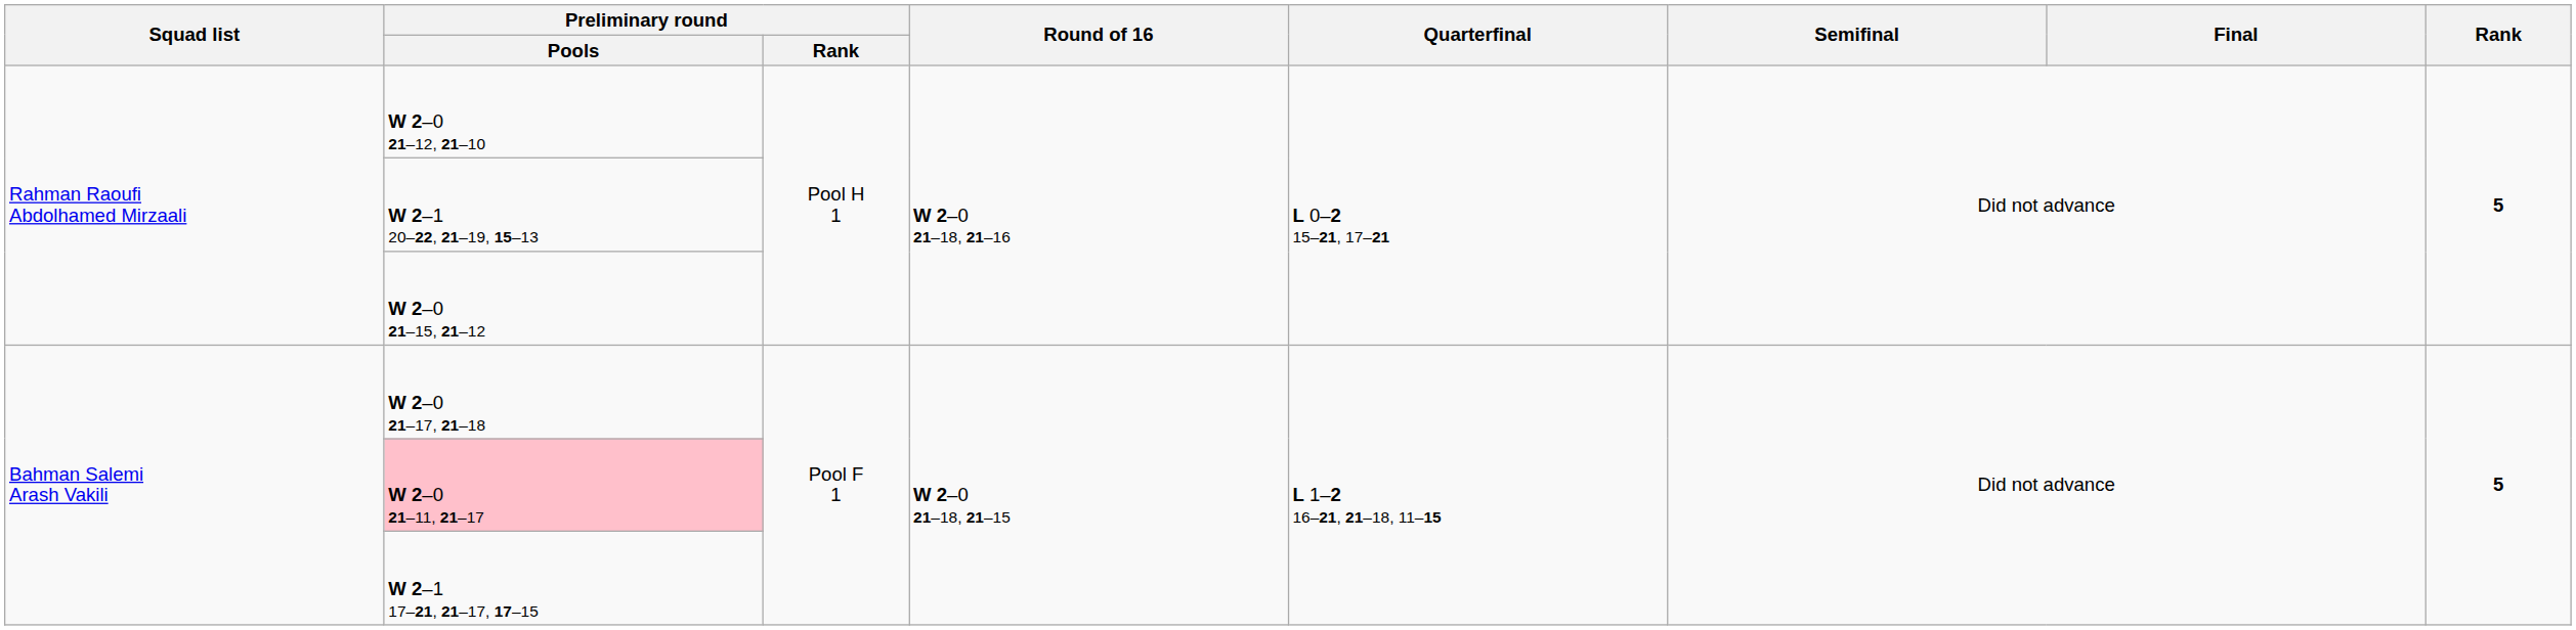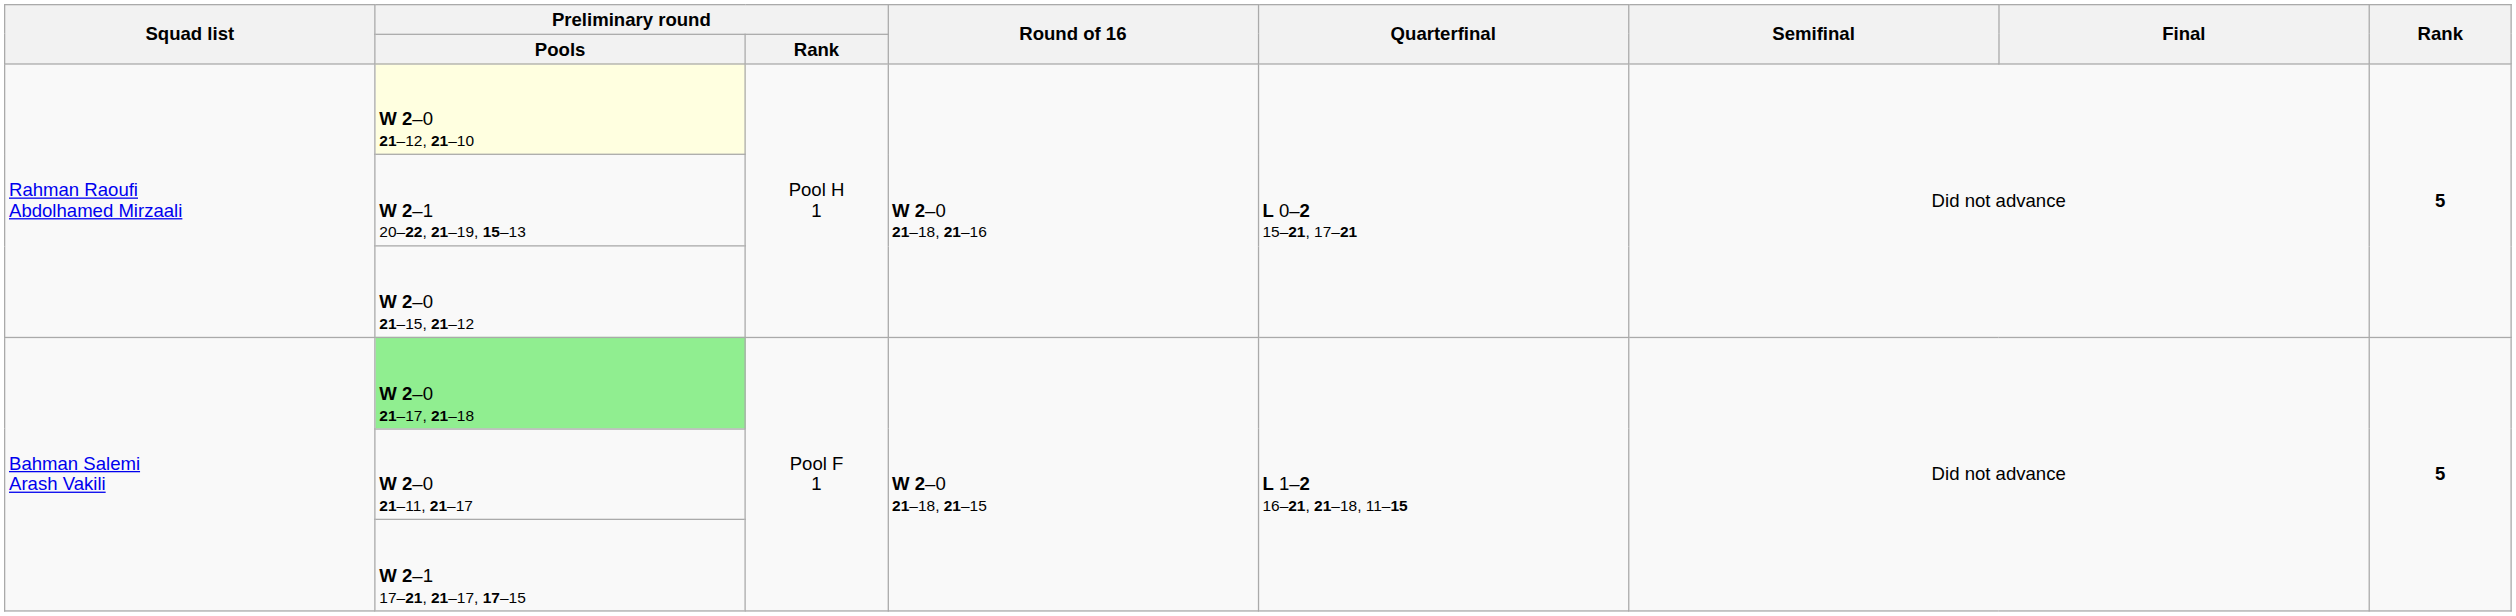W 2–0 21–12, 21–10 | Preliminary round / Pools: no background -> lightyellow background
W 2–0 21–17, 21–18 | Preliminary round / Pools: no background -> lightgreen background
W 2–0 21–11, 21–17 | Preliminary round / Pools: pink background -> no background
